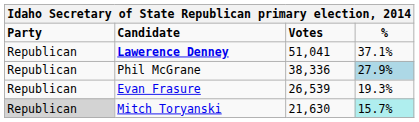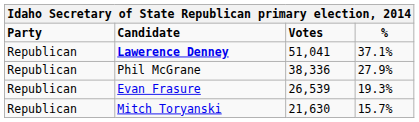Phil McGrane | %: lightblue background -> no background
Mitch Toryanski | Party: lightgrey background -> no background
Mitch Toryanski | %: paleturquoise background -> no background
